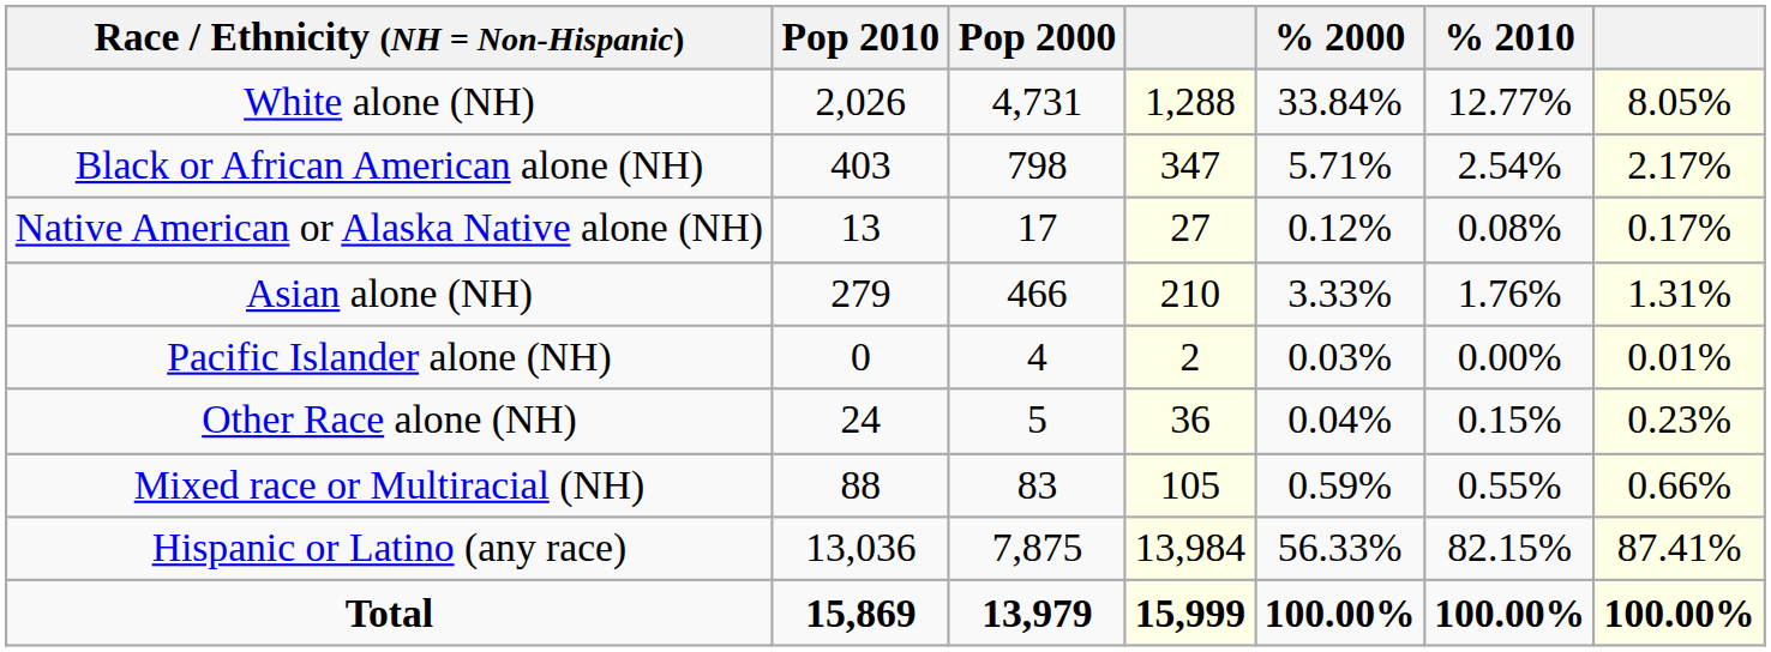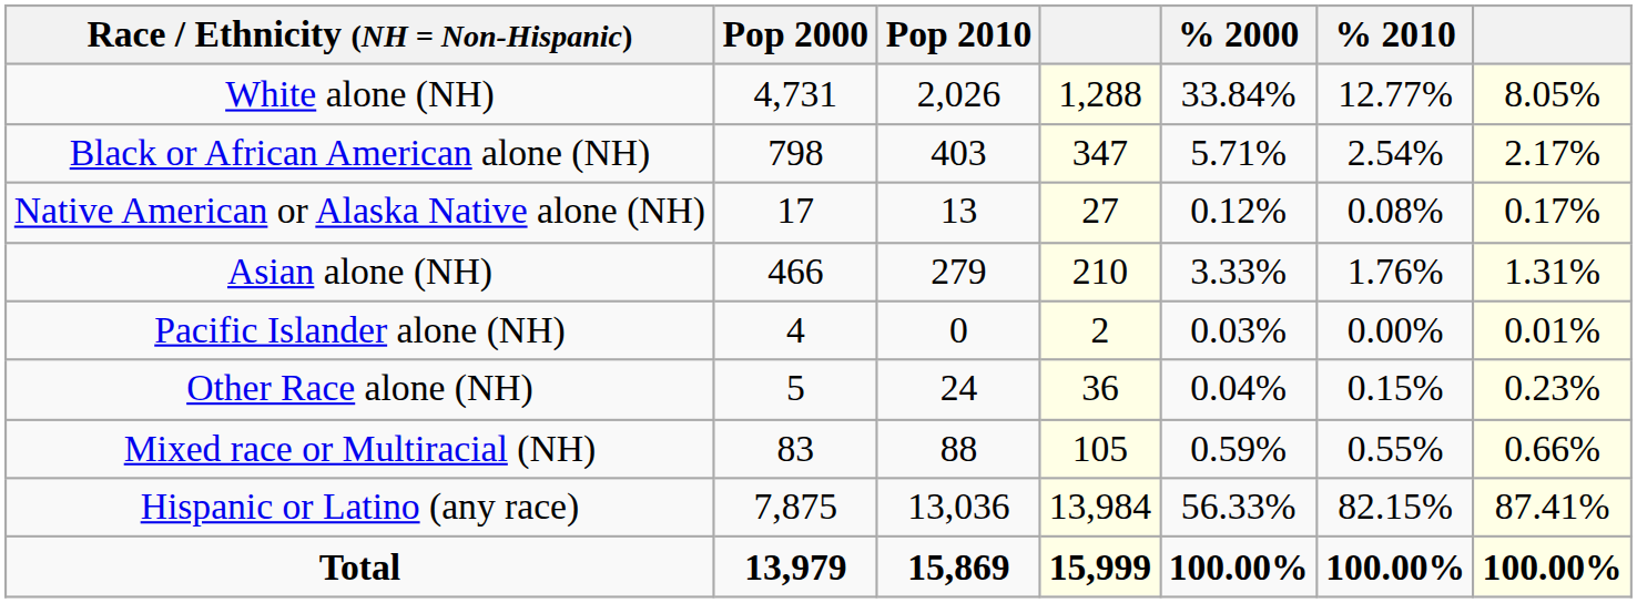columns swapped: Pop 2000 <-> Pop 2010
